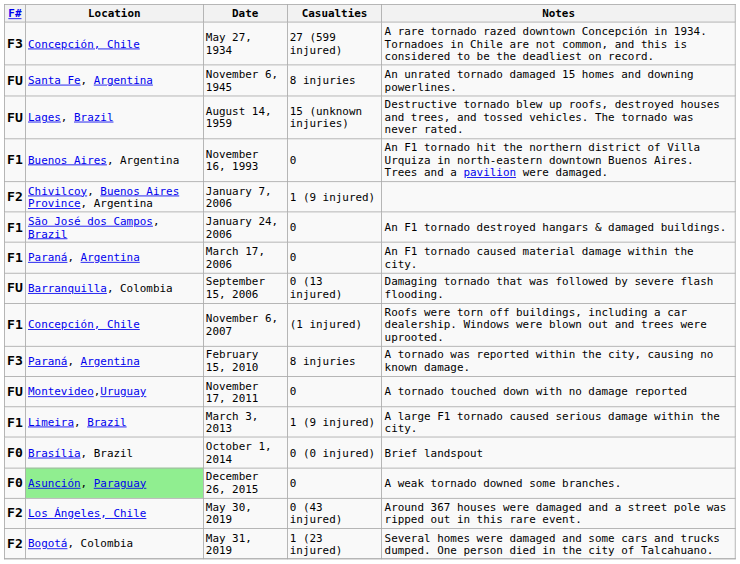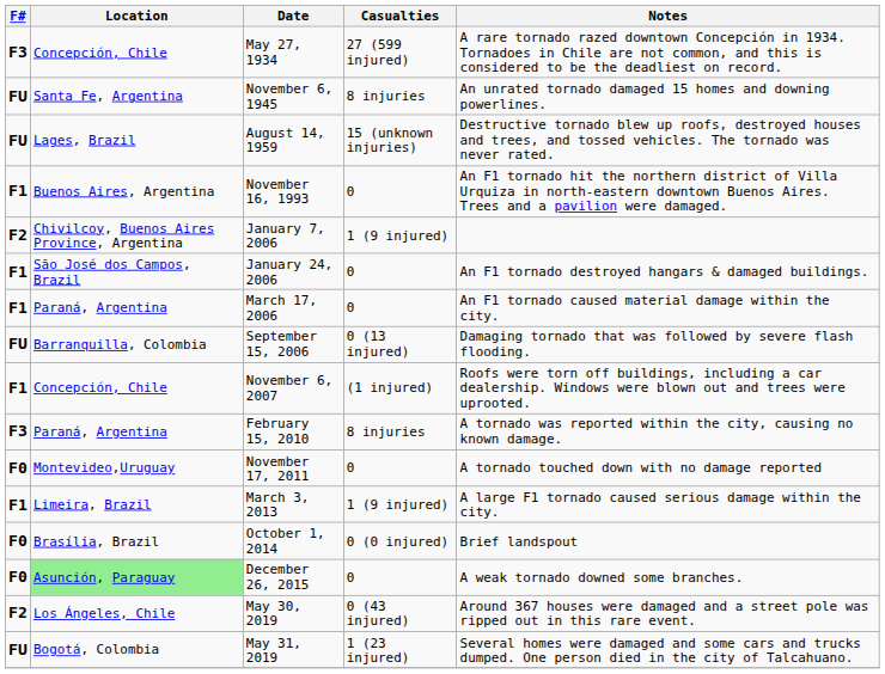November 17, 2011 | F#: FU -> F0
May 31, 2019 | F#: F2 -> FU
